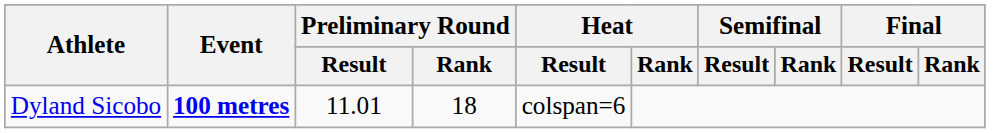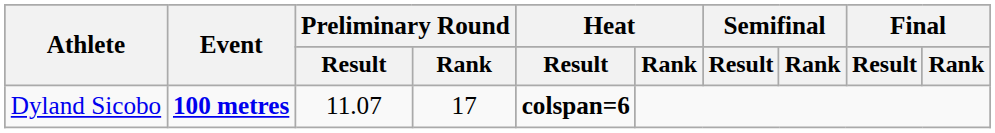Dyland Sicobo | Preliminary Round / Result: 11.01 -> 11.07
Dyland Sicobo | Preliminary Round / Rank: 18 -> 17
Dyland Sicobo | Heat / Result: normal -> bold
